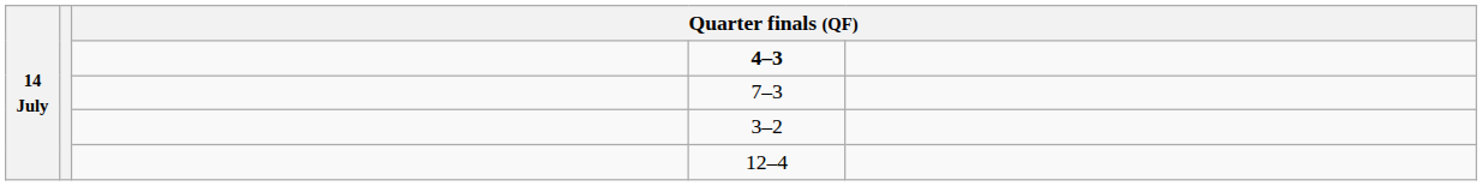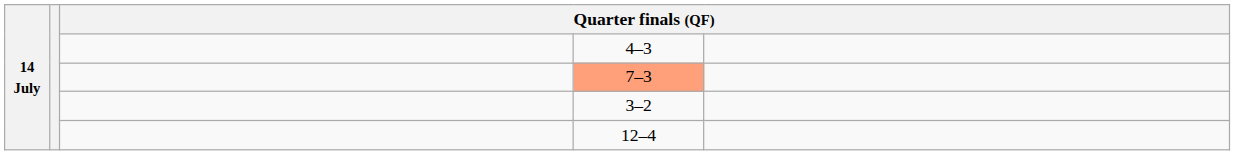4–3 | column 4: bold -> normal
7–3 | column 4: no background -> lightsalmon background
